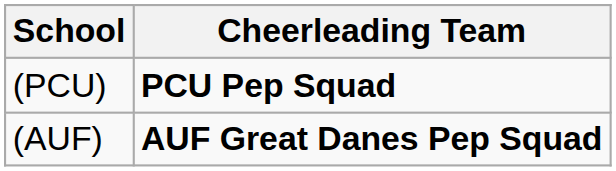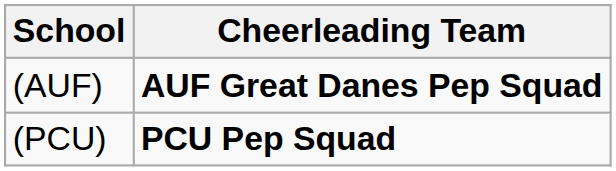rows swapped: (AUF) <-> (PCU)
